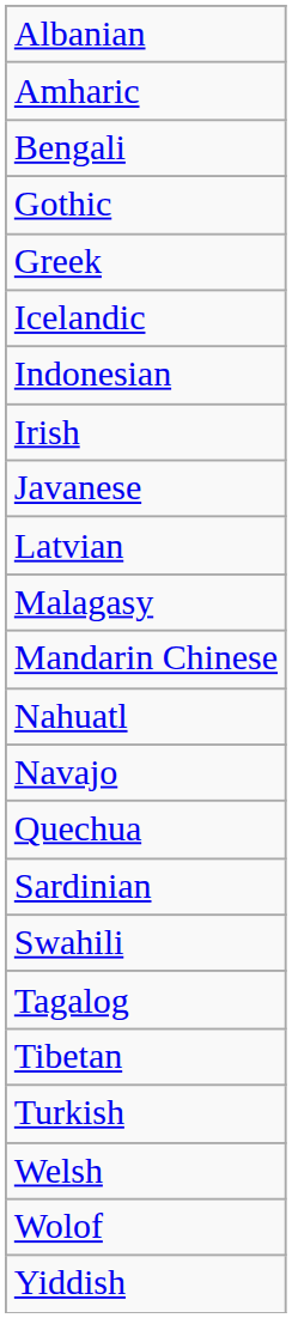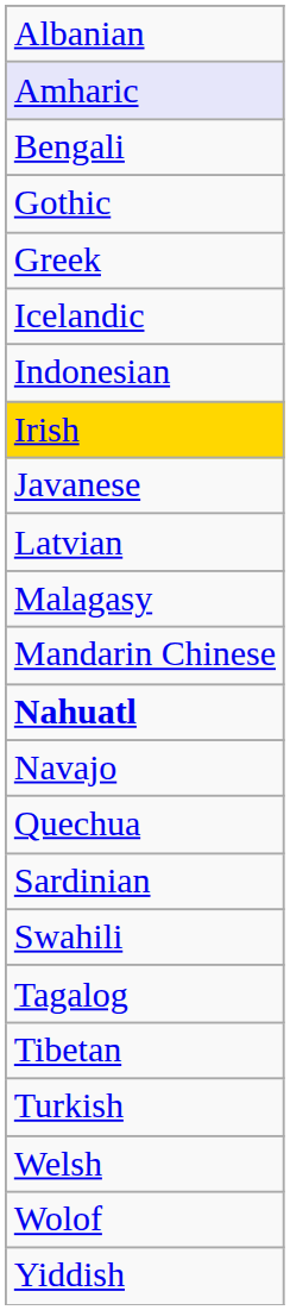row 2 | column 1: no background -> lavender background
row 8 | column 1: no background -> gold background
row 13 | column 1: normal -> bold
